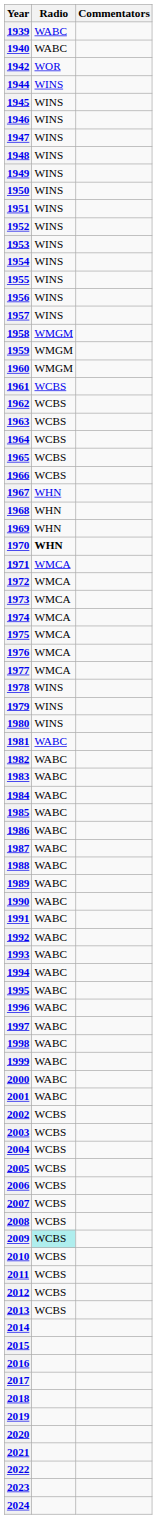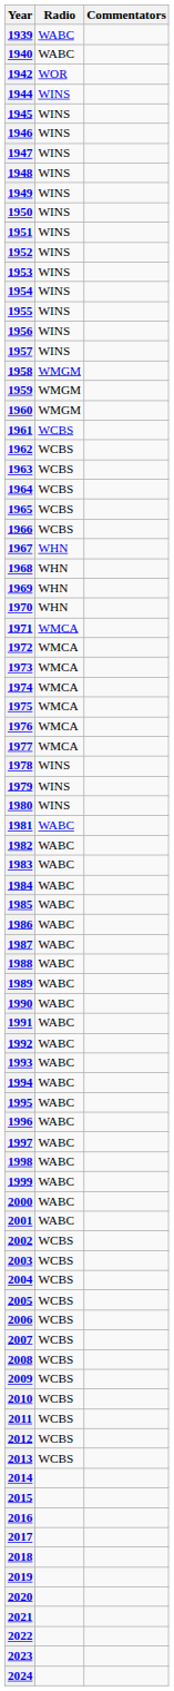1970 | Radio: bold -> normal
2009 | Radio: paleturquoise background -> no background
